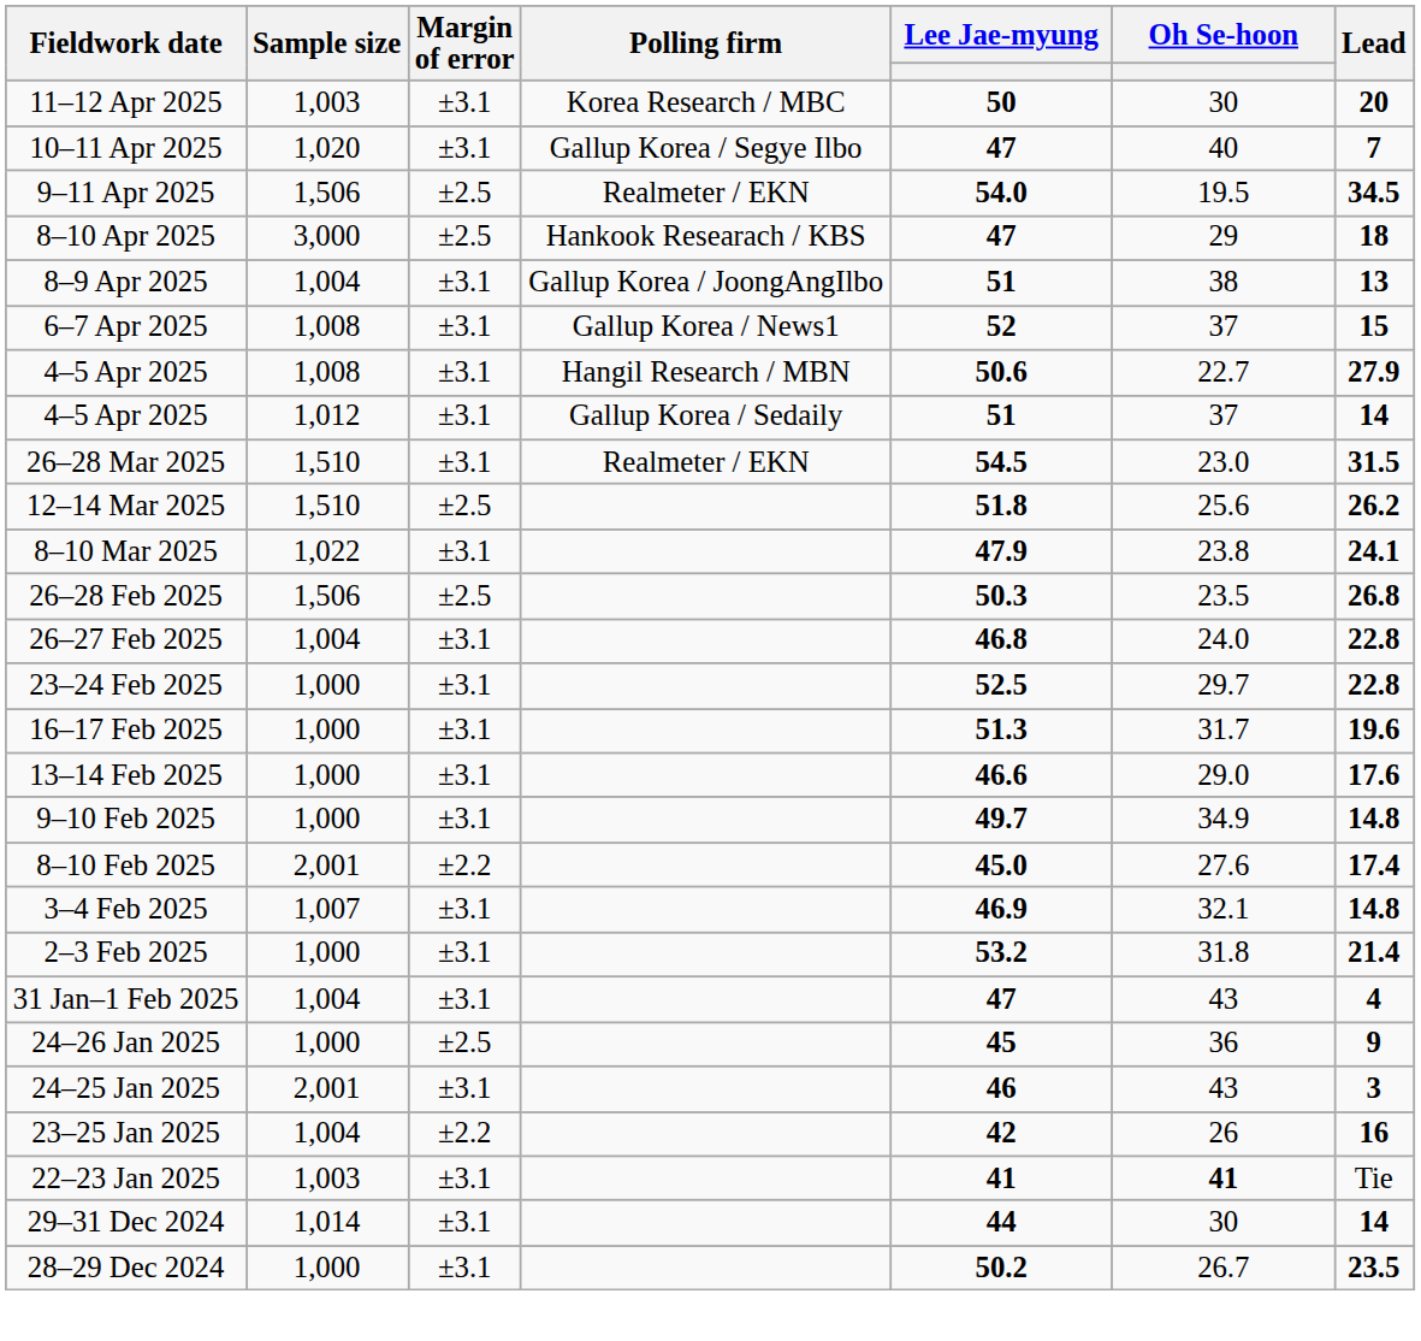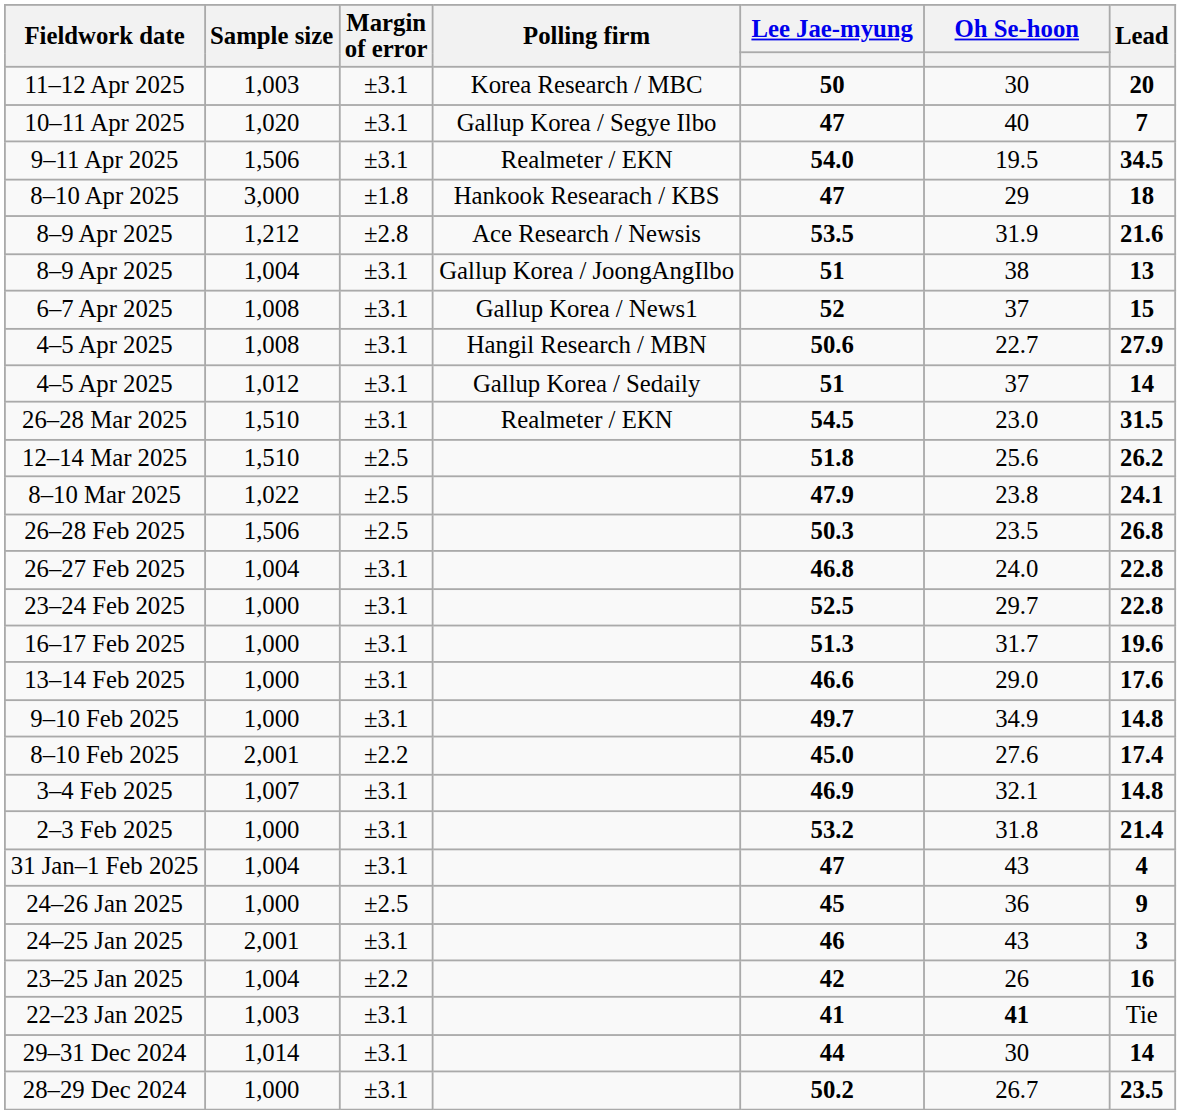9–11 Apr 2025 | Margin of error: ±2.5 -> ±3.1
8–10 Apr 2025 | Margin of error: ±2.5 -> ±1.8
+ row: 8–9 Apr 2025 | 1,212 | ±2.8 | Ace Research / Newsis | 53.5 | 31.9 | 21.6
8–10 Mar 2025 | Margin of error: ±3.1 -> ±2.5
